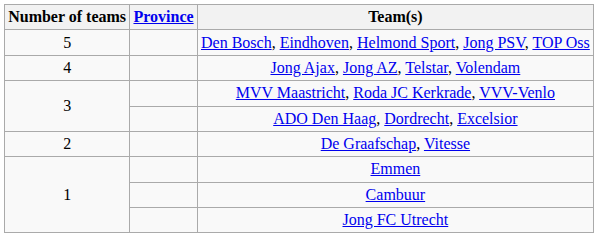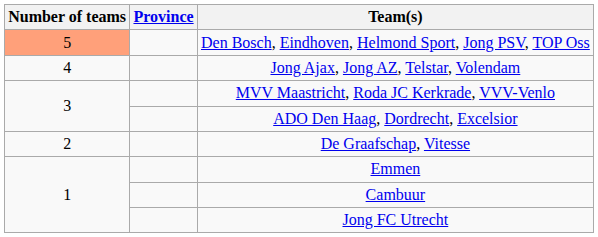Den Bosch, Eindhoven, Helmond Sport, Jong PSV, TOP Oss | Number of teams: no background -> lightsalmon background
